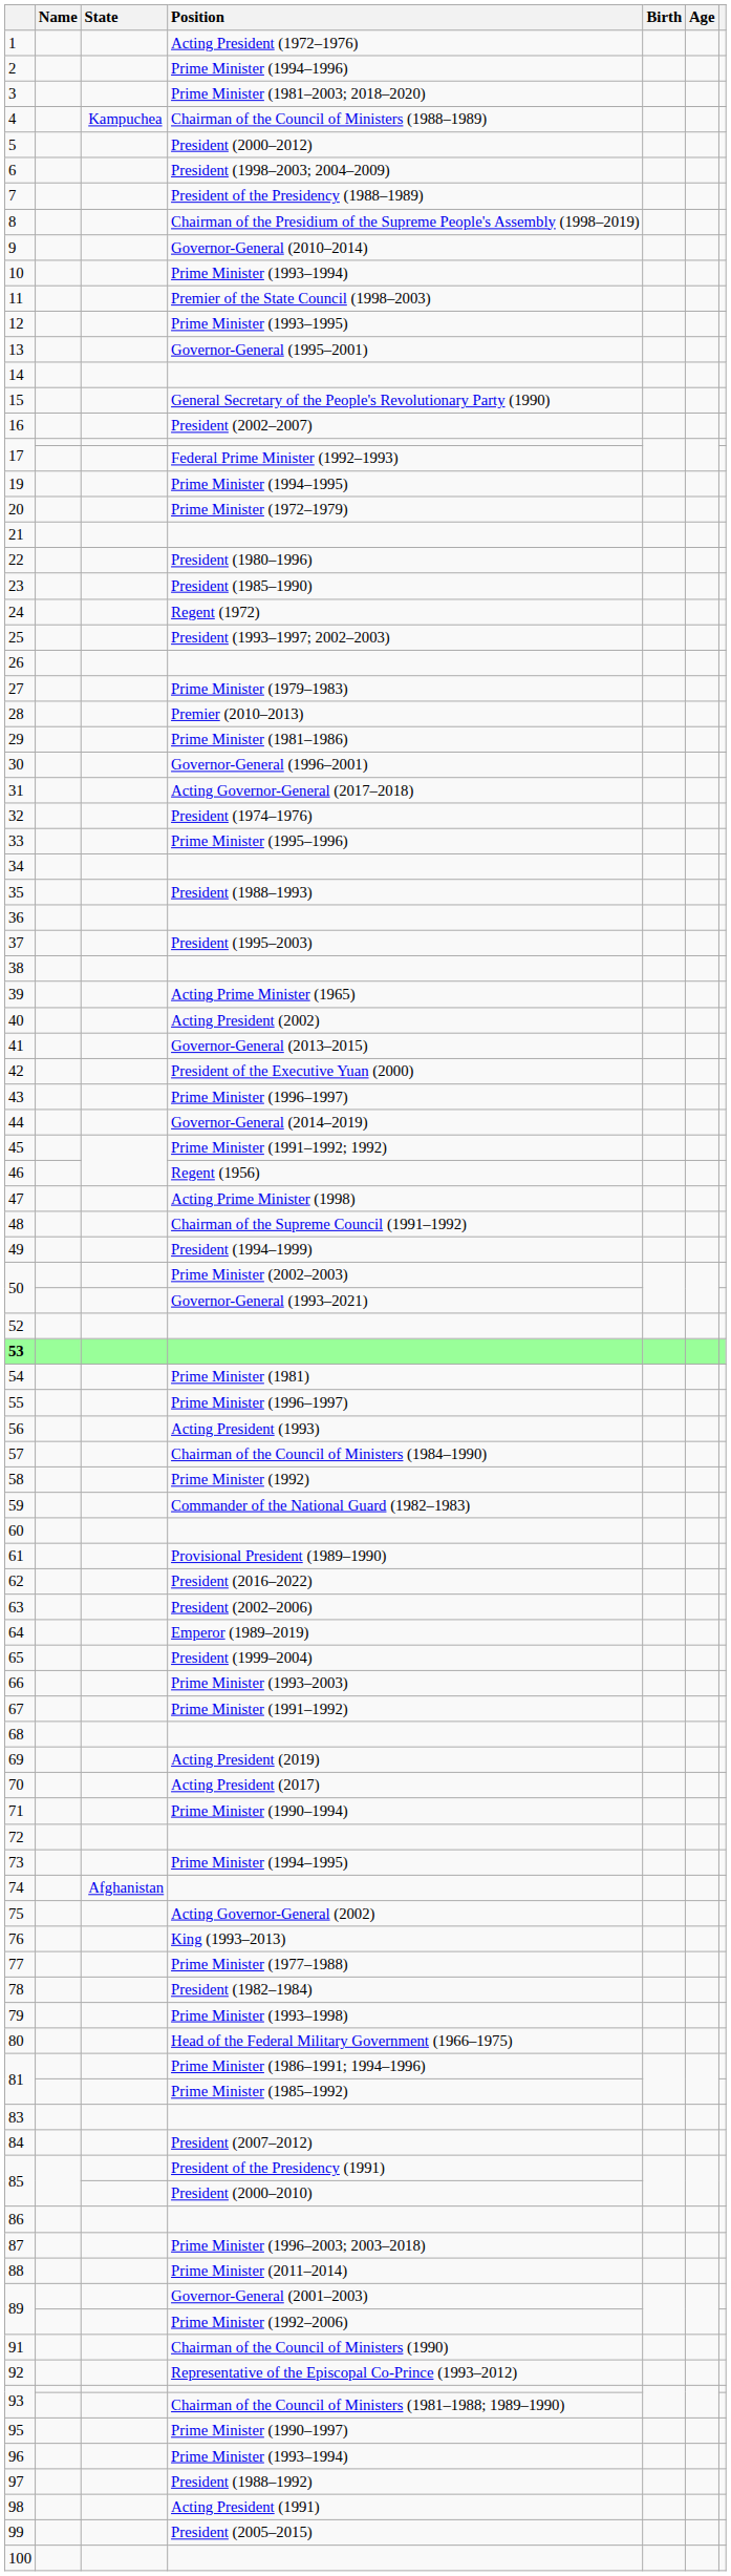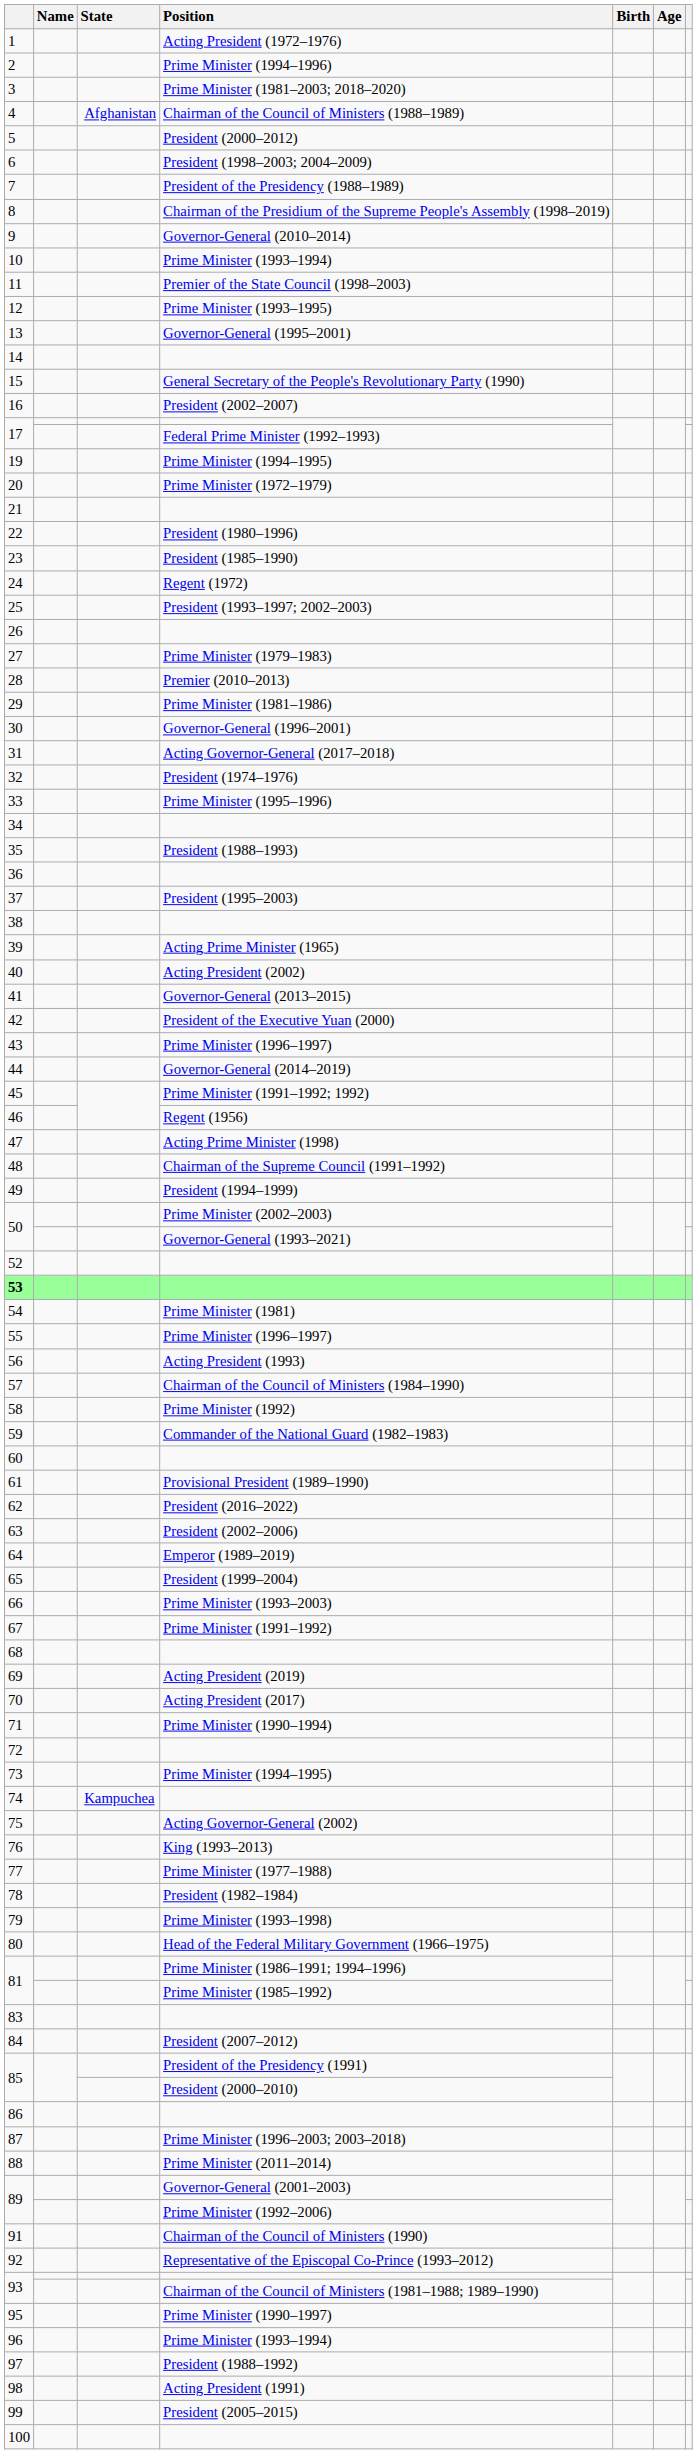4 | State: Kampuchea -> Afghanistan
74 | State: Afghanistan -> Kampuchea
